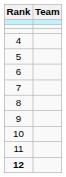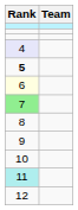row 5 | Rank: no background -> lavender background
row 6 | Rank: normal -> bold
row 7 | Rank: no background -> lightyellow background
row 8 | Rank: no background -> lightgreen background
row 12 | Rank: no background -> paleturquoise background
row 13 | Rank: bold -> normal
